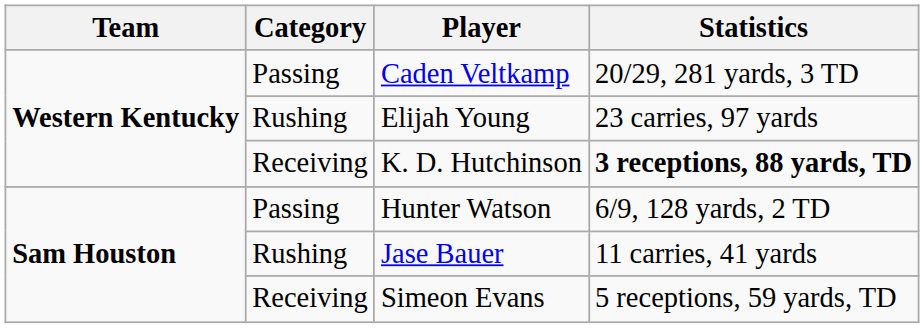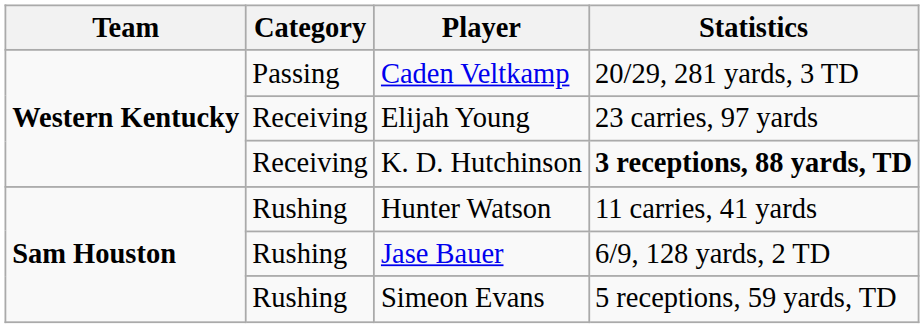Elijah Young | Category: Rushing -> Receiving
Hunter Watson | Category: Passing -> Rushing
Hunter Watson | Statistics: 6/9, 128 yards, 2 TD -> 11 carries, 41 yards
Jase Bauer | Statistics: 11 carries, 41 yards -> 6/9, 128 yards, 2 TD
Simeon Evans | Category: Receiving -> Rushing
